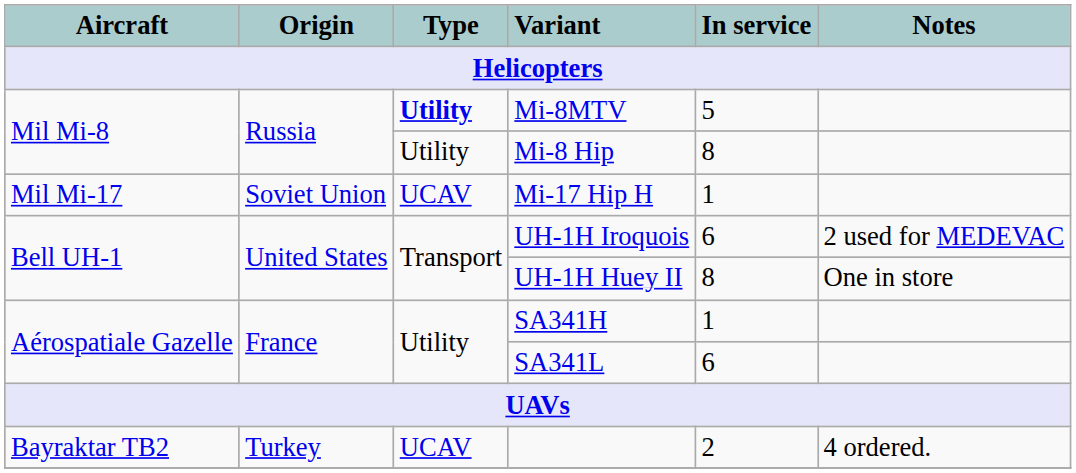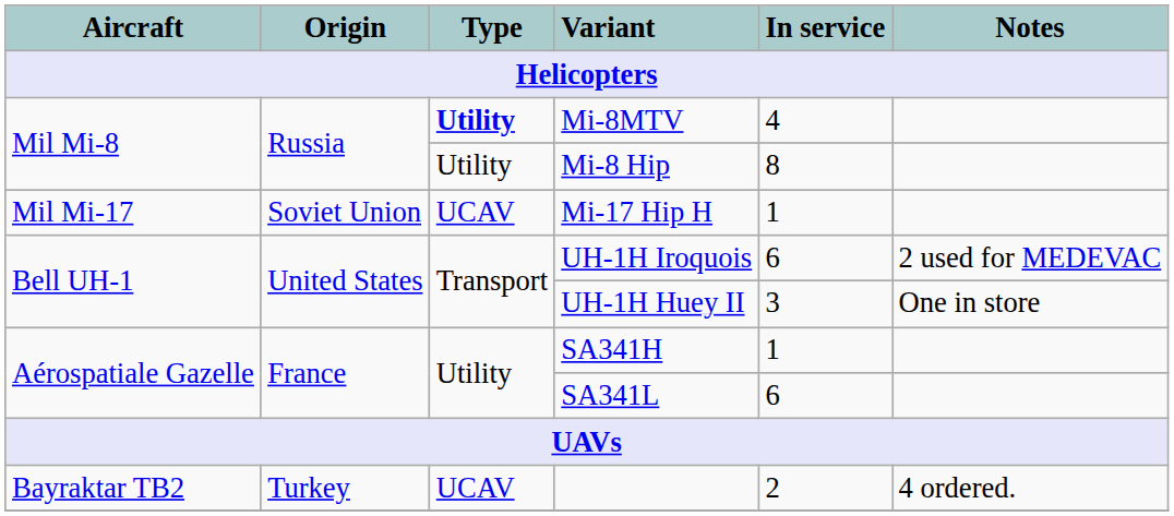Mi-8MTV | In service: 5 -> 4
UH-1H Huey II | In service: 8 -> 3
